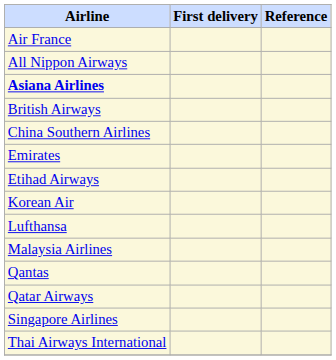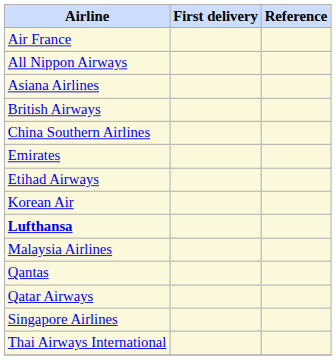Asiana Airlines | Airline: bold -> normal
Lufthansa | Airline: normal -> bold
